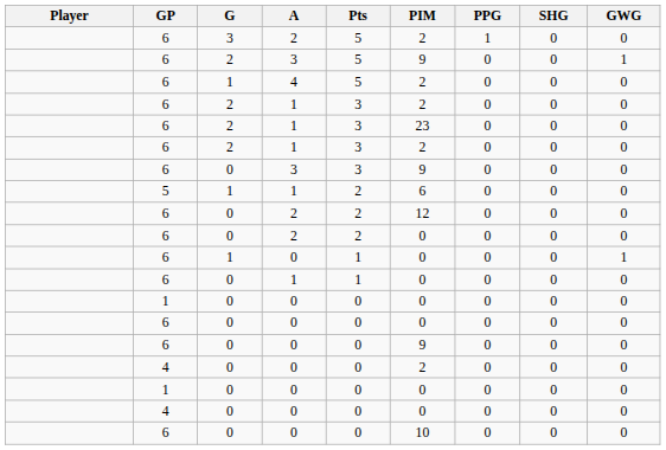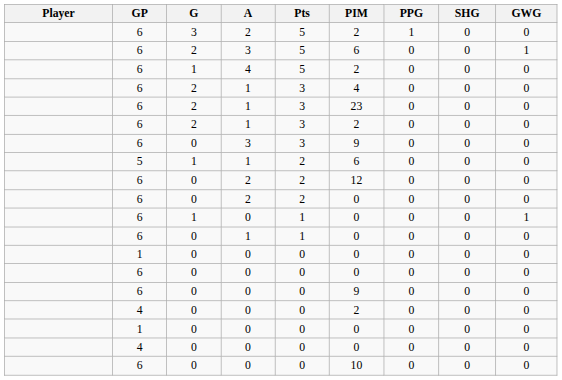row 3 | PIM: 9 -> 6
row 5 | PIM: 2 -> 4
